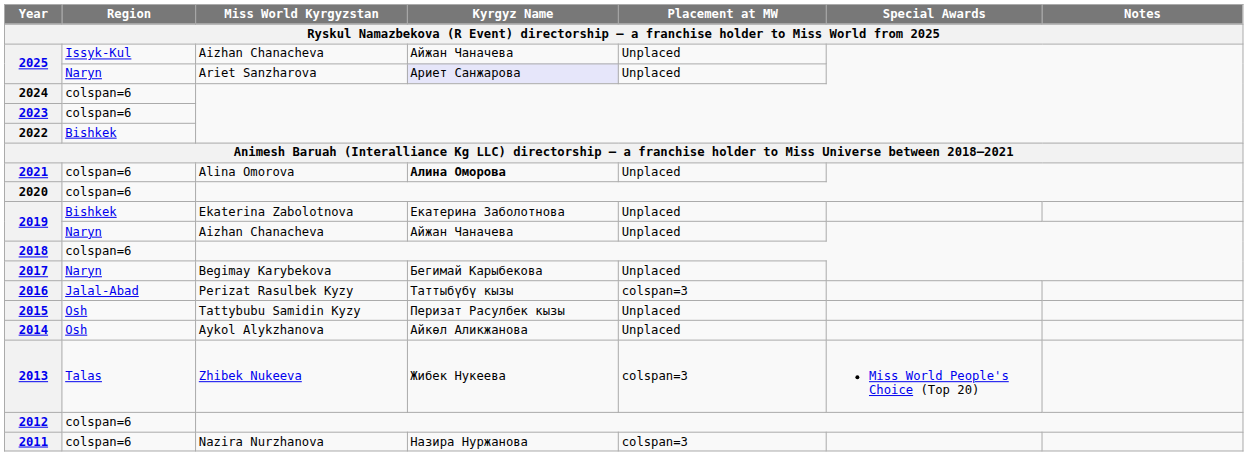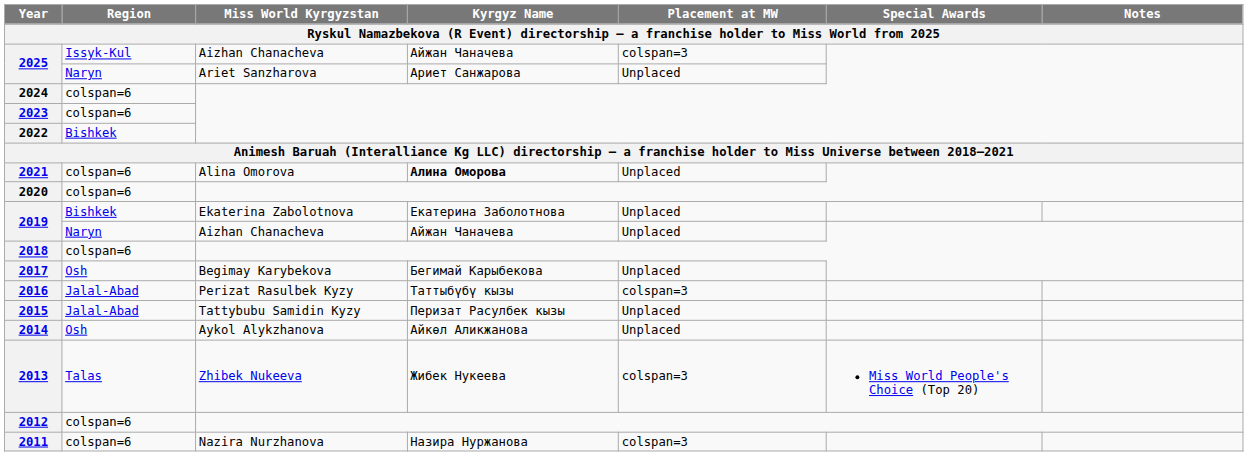2025 / Aizhan Chanacheva | Placement at MW: Unplaced -> colspan=3
2025 / Ariet Sanzharova | Kyrgyz Name: lavender background -> no background
2017 | Region: Naryn -> Osh
2015 | Region: Osh -> Jalal-Abad
